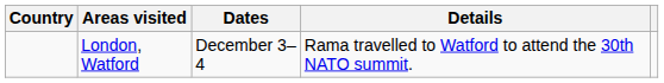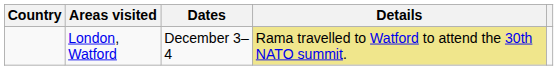London, Watford | Details: no background -> khaki background
